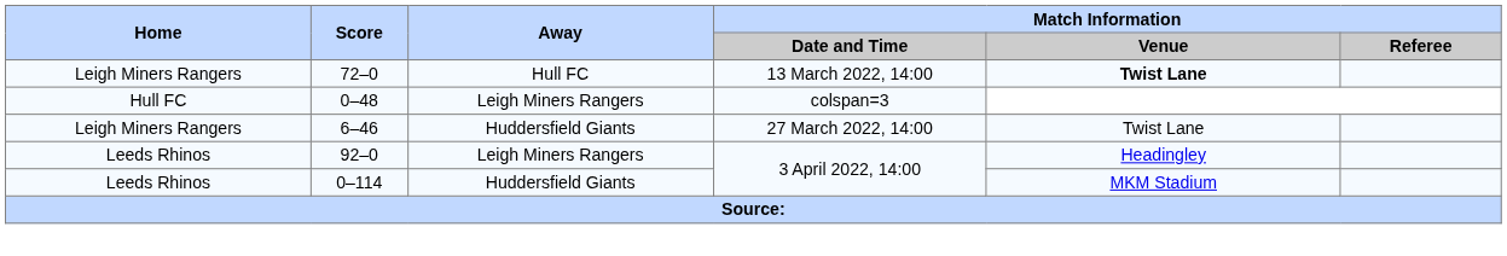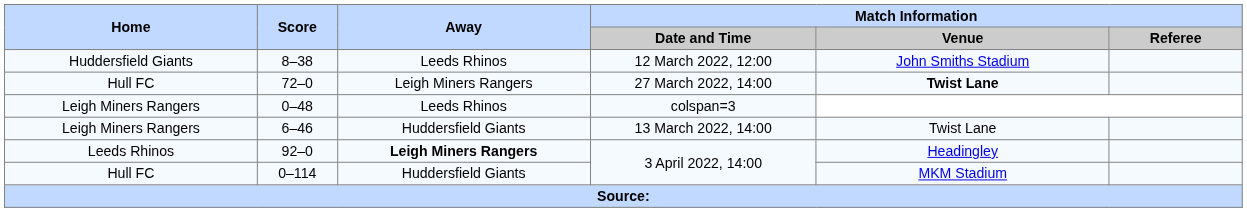+ row: Huddersfield Giants | 8–38 | Leeds Rhinos | 12 March 2022, 12:00 | John Smiths Stadium
72–0 | Home: Leigh Miners Rangers -> Hull FC
72–0 | Away: Hull FC -> Leigh Miners Rangers
72–0 | Match Information / Date and Time: 13 March 2022, 14:00 -> 27 March 2022, 14:00
0–48 | Home: Hull FC -> Leigh Miners Rangers
0–48 | Away: Leigh Miners Rangers -> Leeds Rhinos
6–46 | Match Information / Date and Time: 27 March 2022, 14:00 -> 13 March 2022, 14:00
92–0 | Away: normal -> bold
0–114 | Home: Leeds Rhinos -> Hull FC
